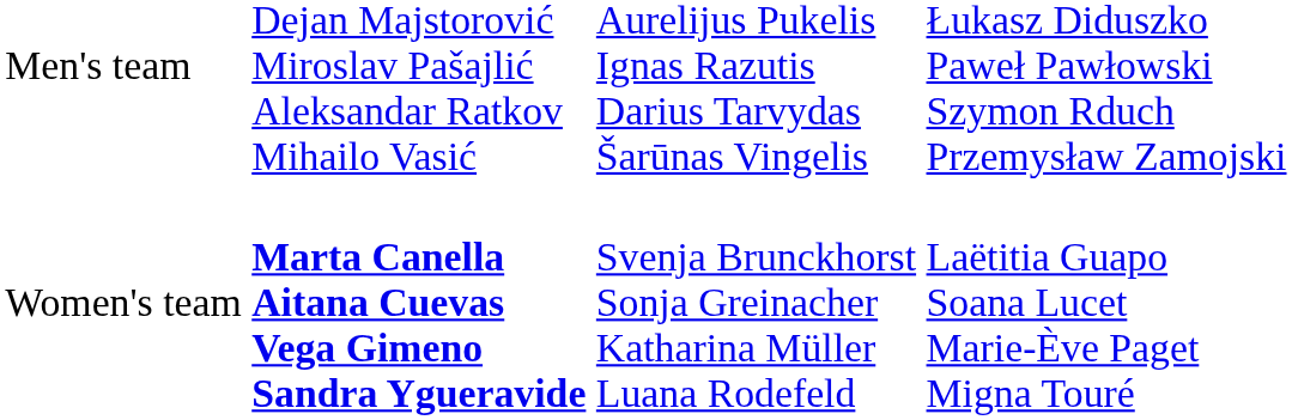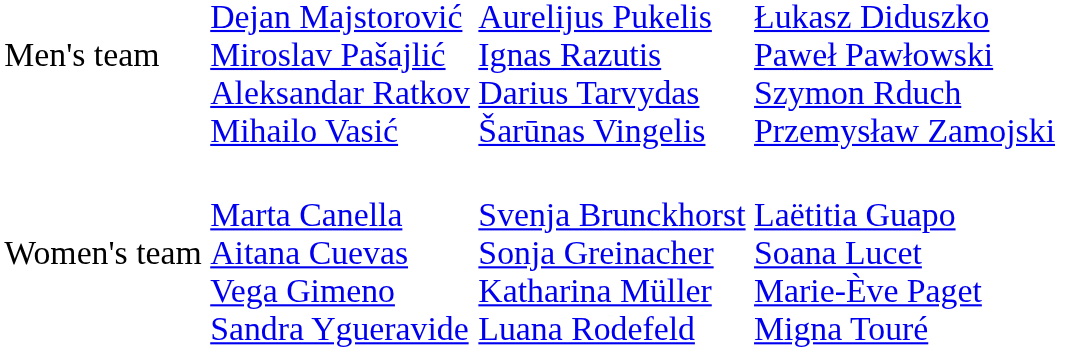Women's team | column 2: bold -> normal
